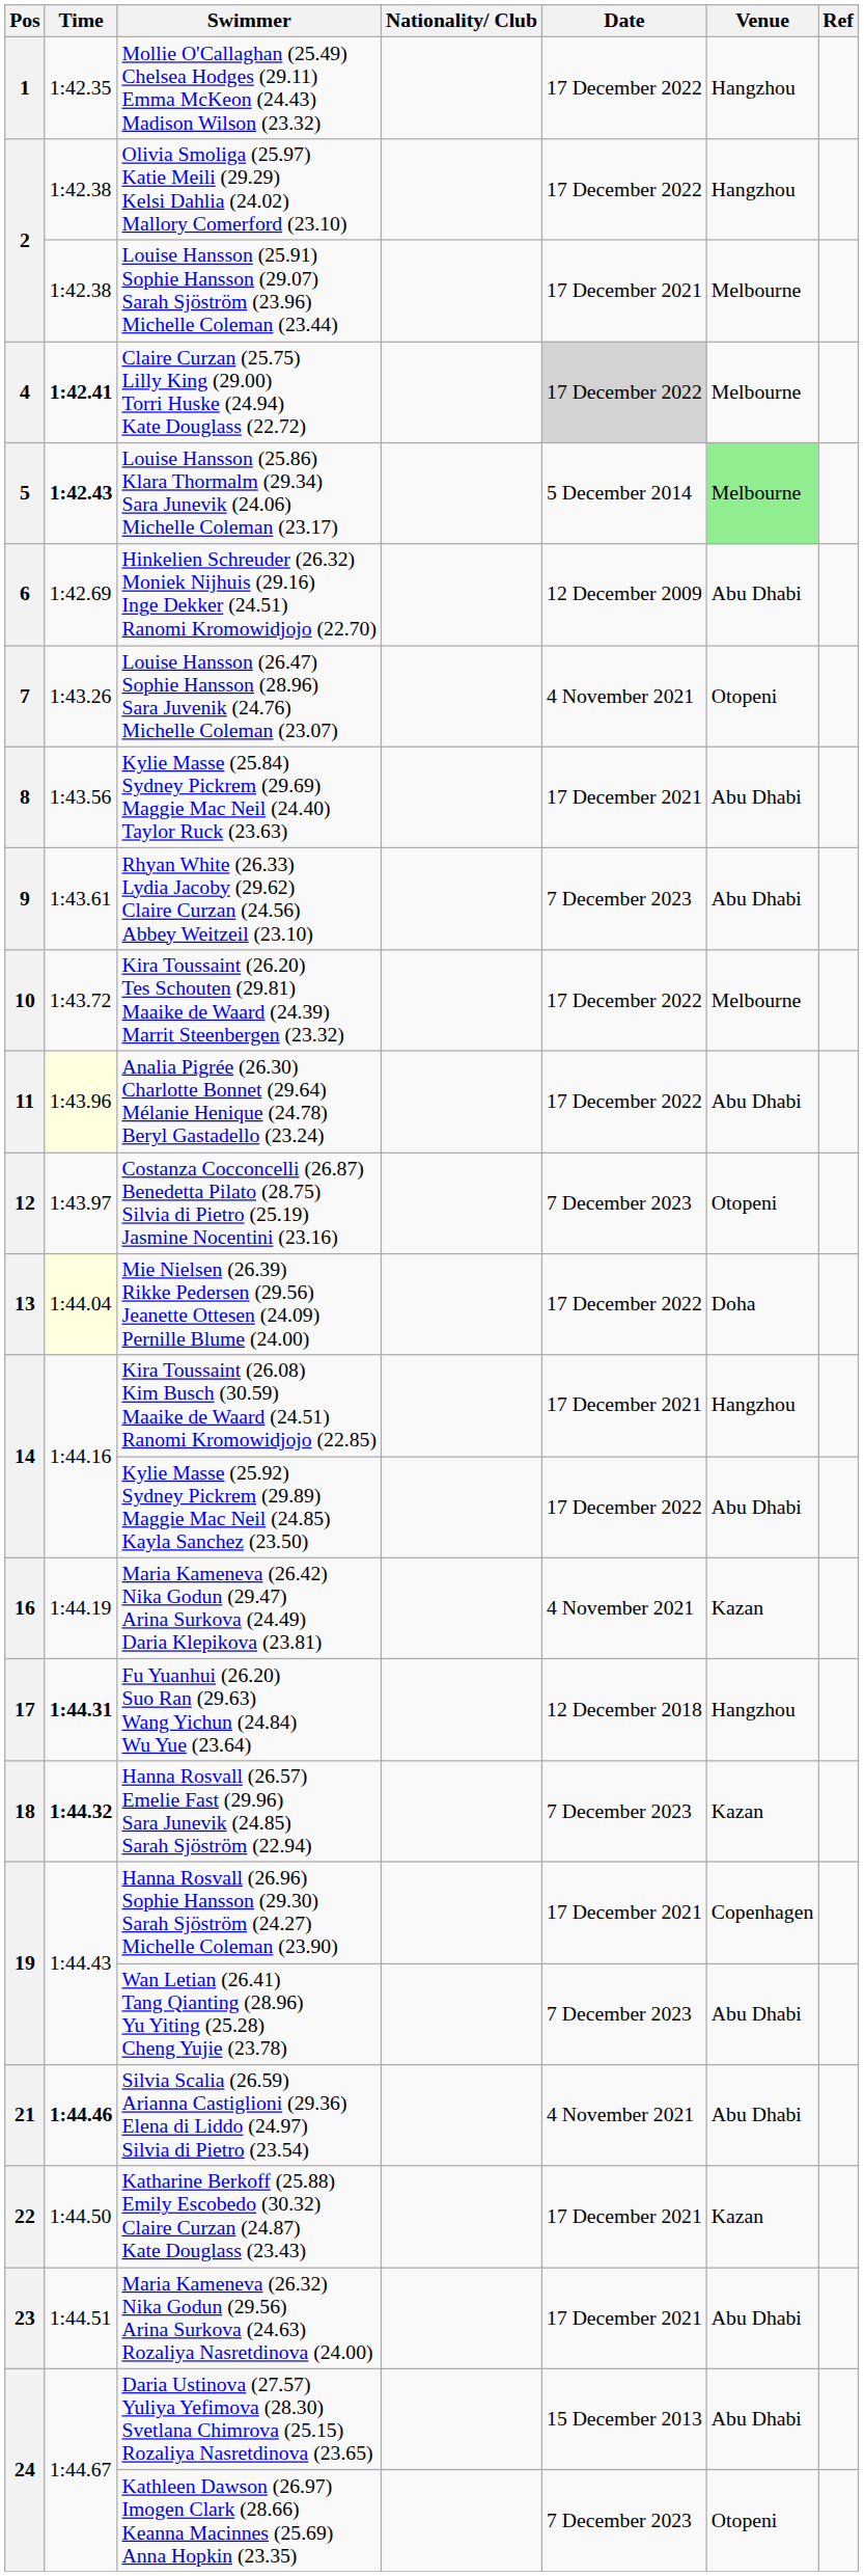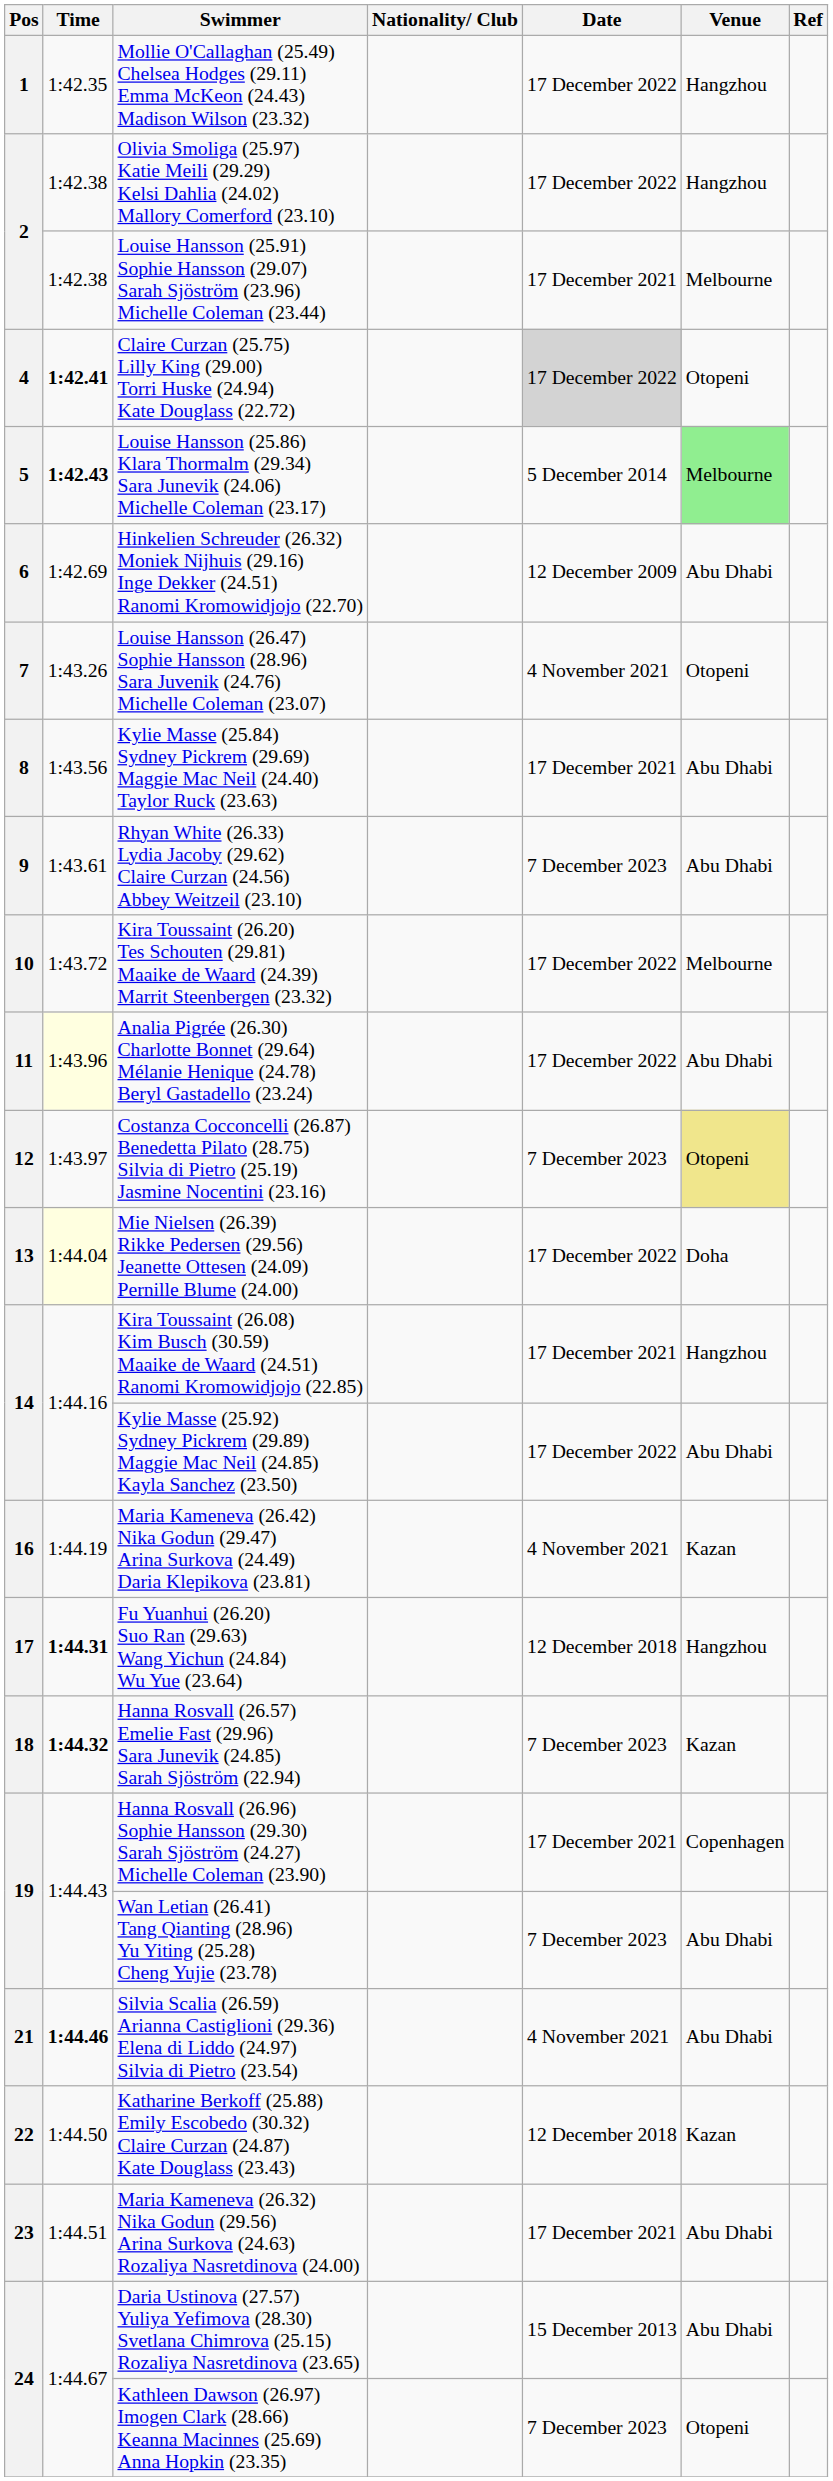row 5 | Venue: Melbourne -> Otopeni
row 13 | Venue: no background -> khaki background
row 23 | Date: 17 December 2021 -> 12 December 2018
